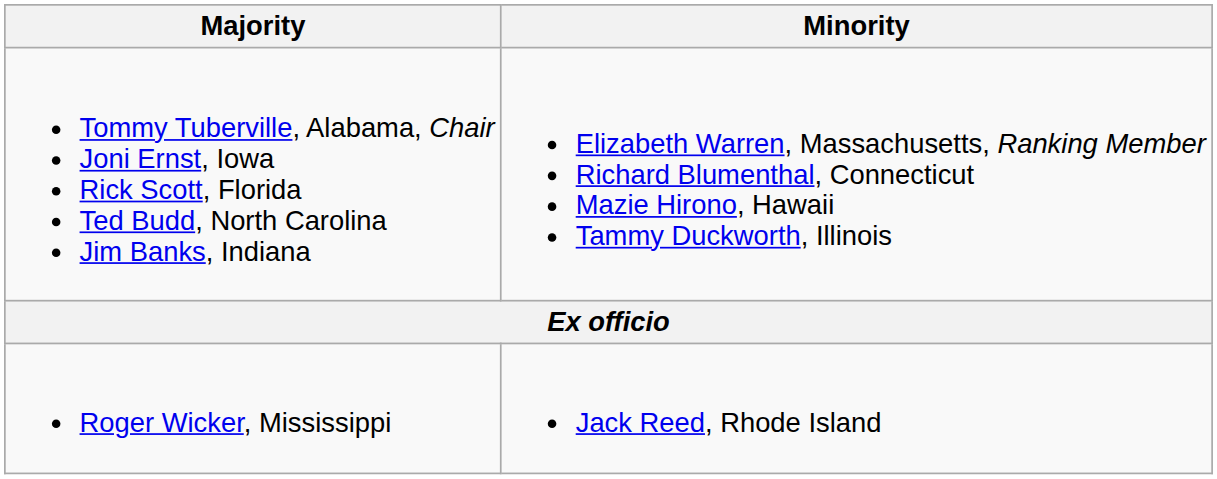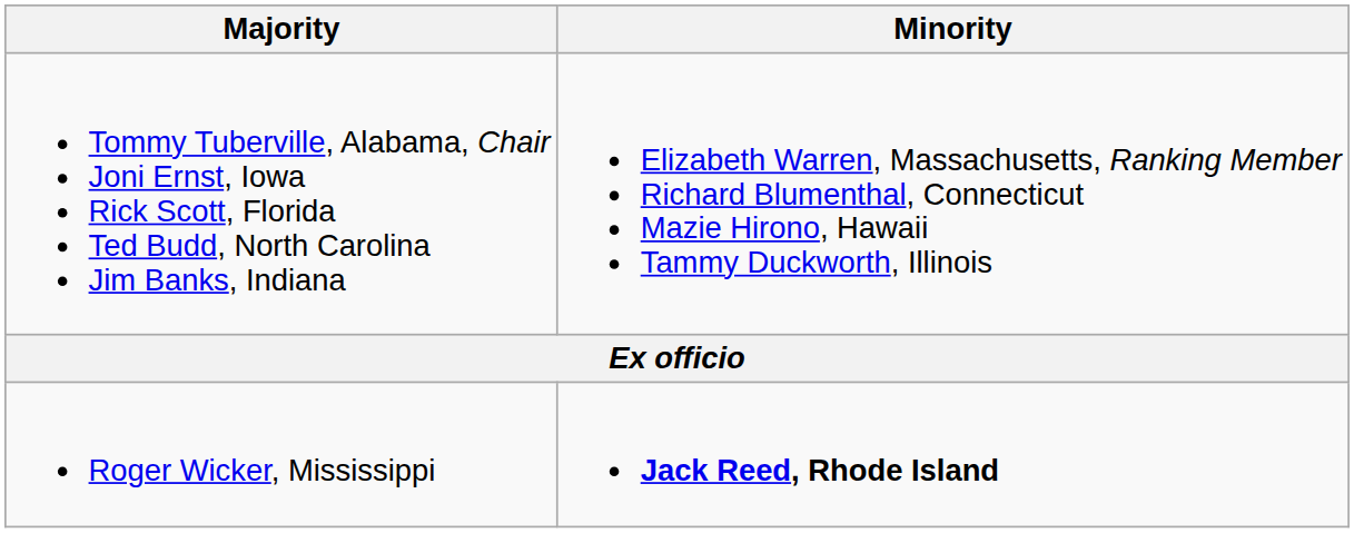Roger Wicker, Mississippi | Minority: normal -> bold
